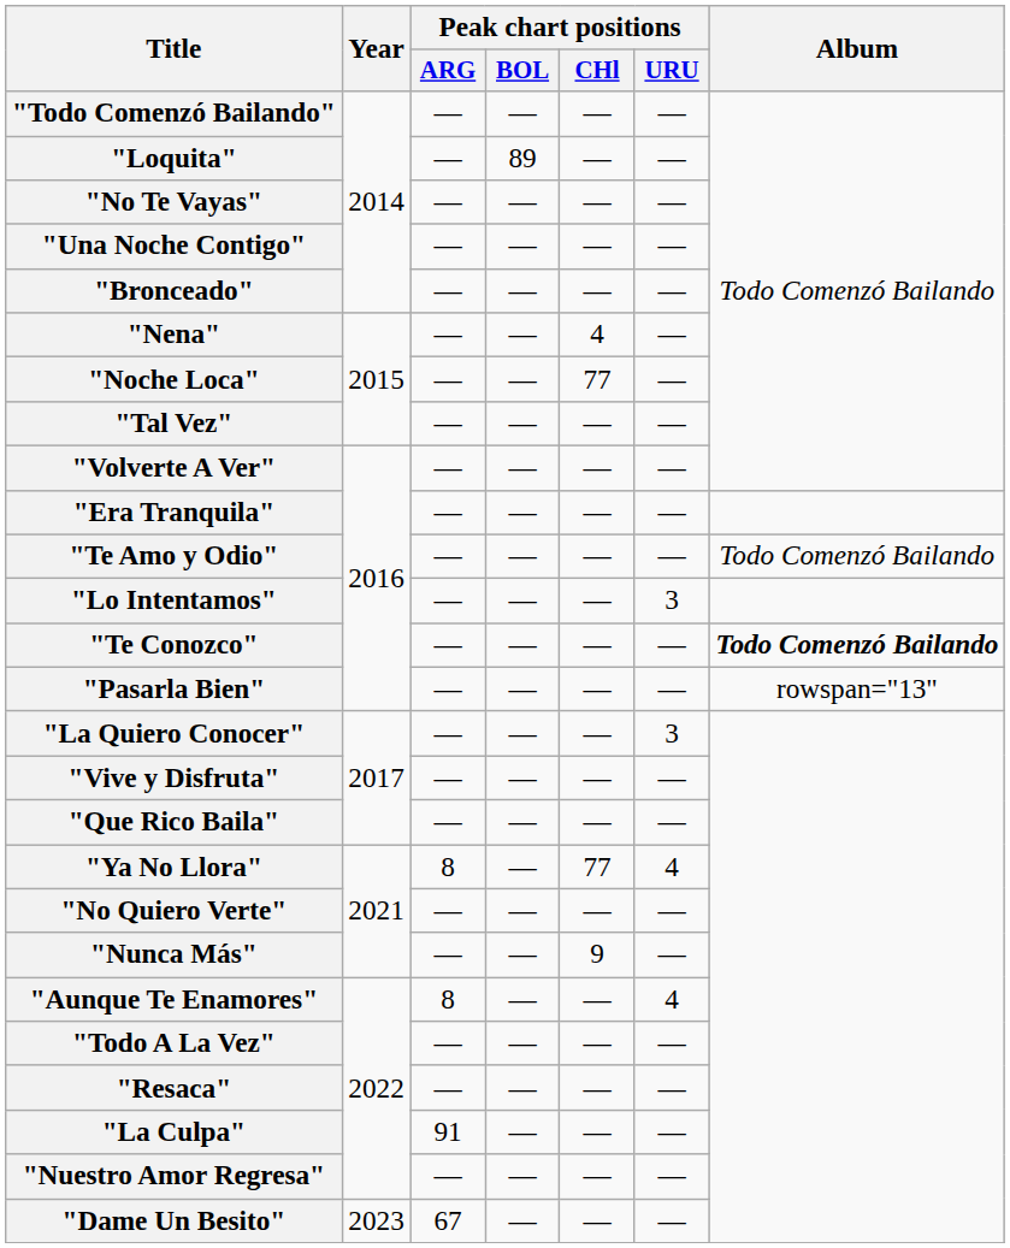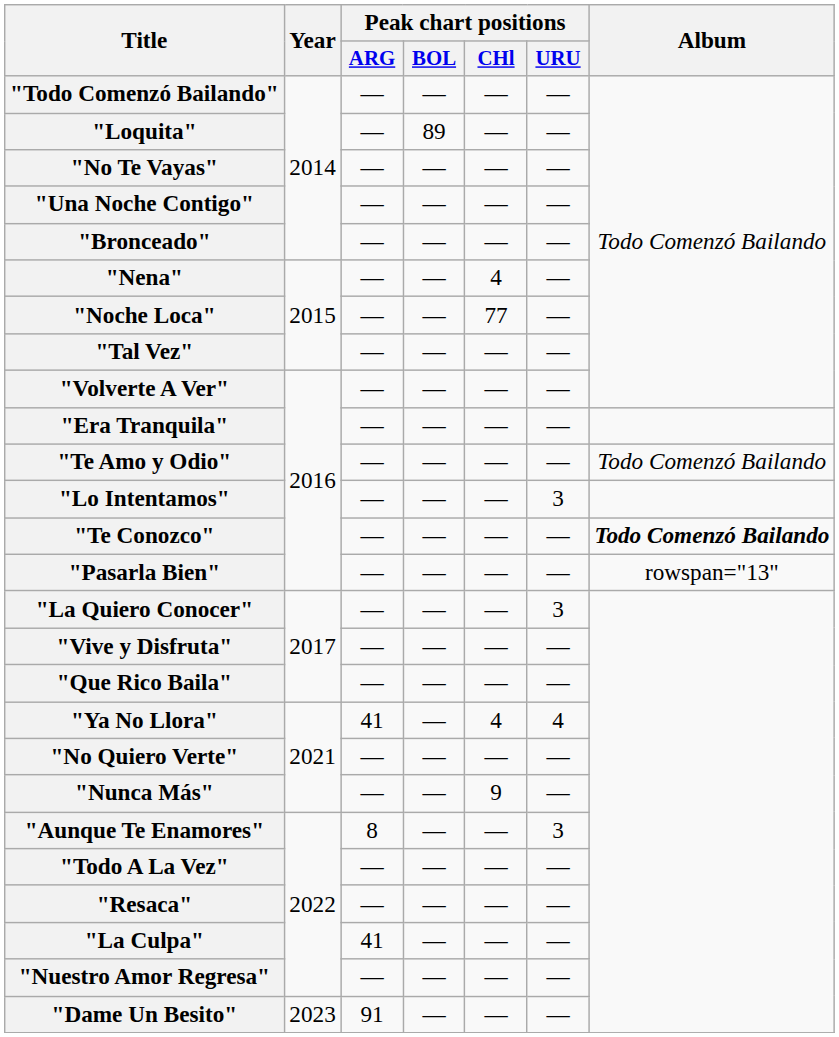"Ya No Llora" | Peak chart positions / ARG: 8 -> 41
"Ya No Llora" | Peak chart positions / CHl: 77 -> 4
"Aunque Te Enamores" | Peak chart positions / URU: 4 -> 3
"La Culpa" | Peak chart positions / ARG: 91 -> 41
"Dame Un Besito" | Peak chart positions / ARG: 67 -> 91
